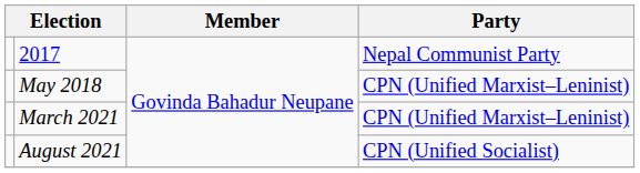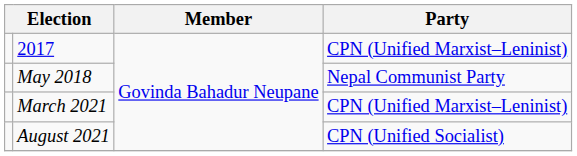2017 | Party: Nepal Communist Party -> CPN (Unified Marxist–Leninist)
May 2018 | Party: CPN (Unified Marxist–Leninist) -> Nepal Communist Party
